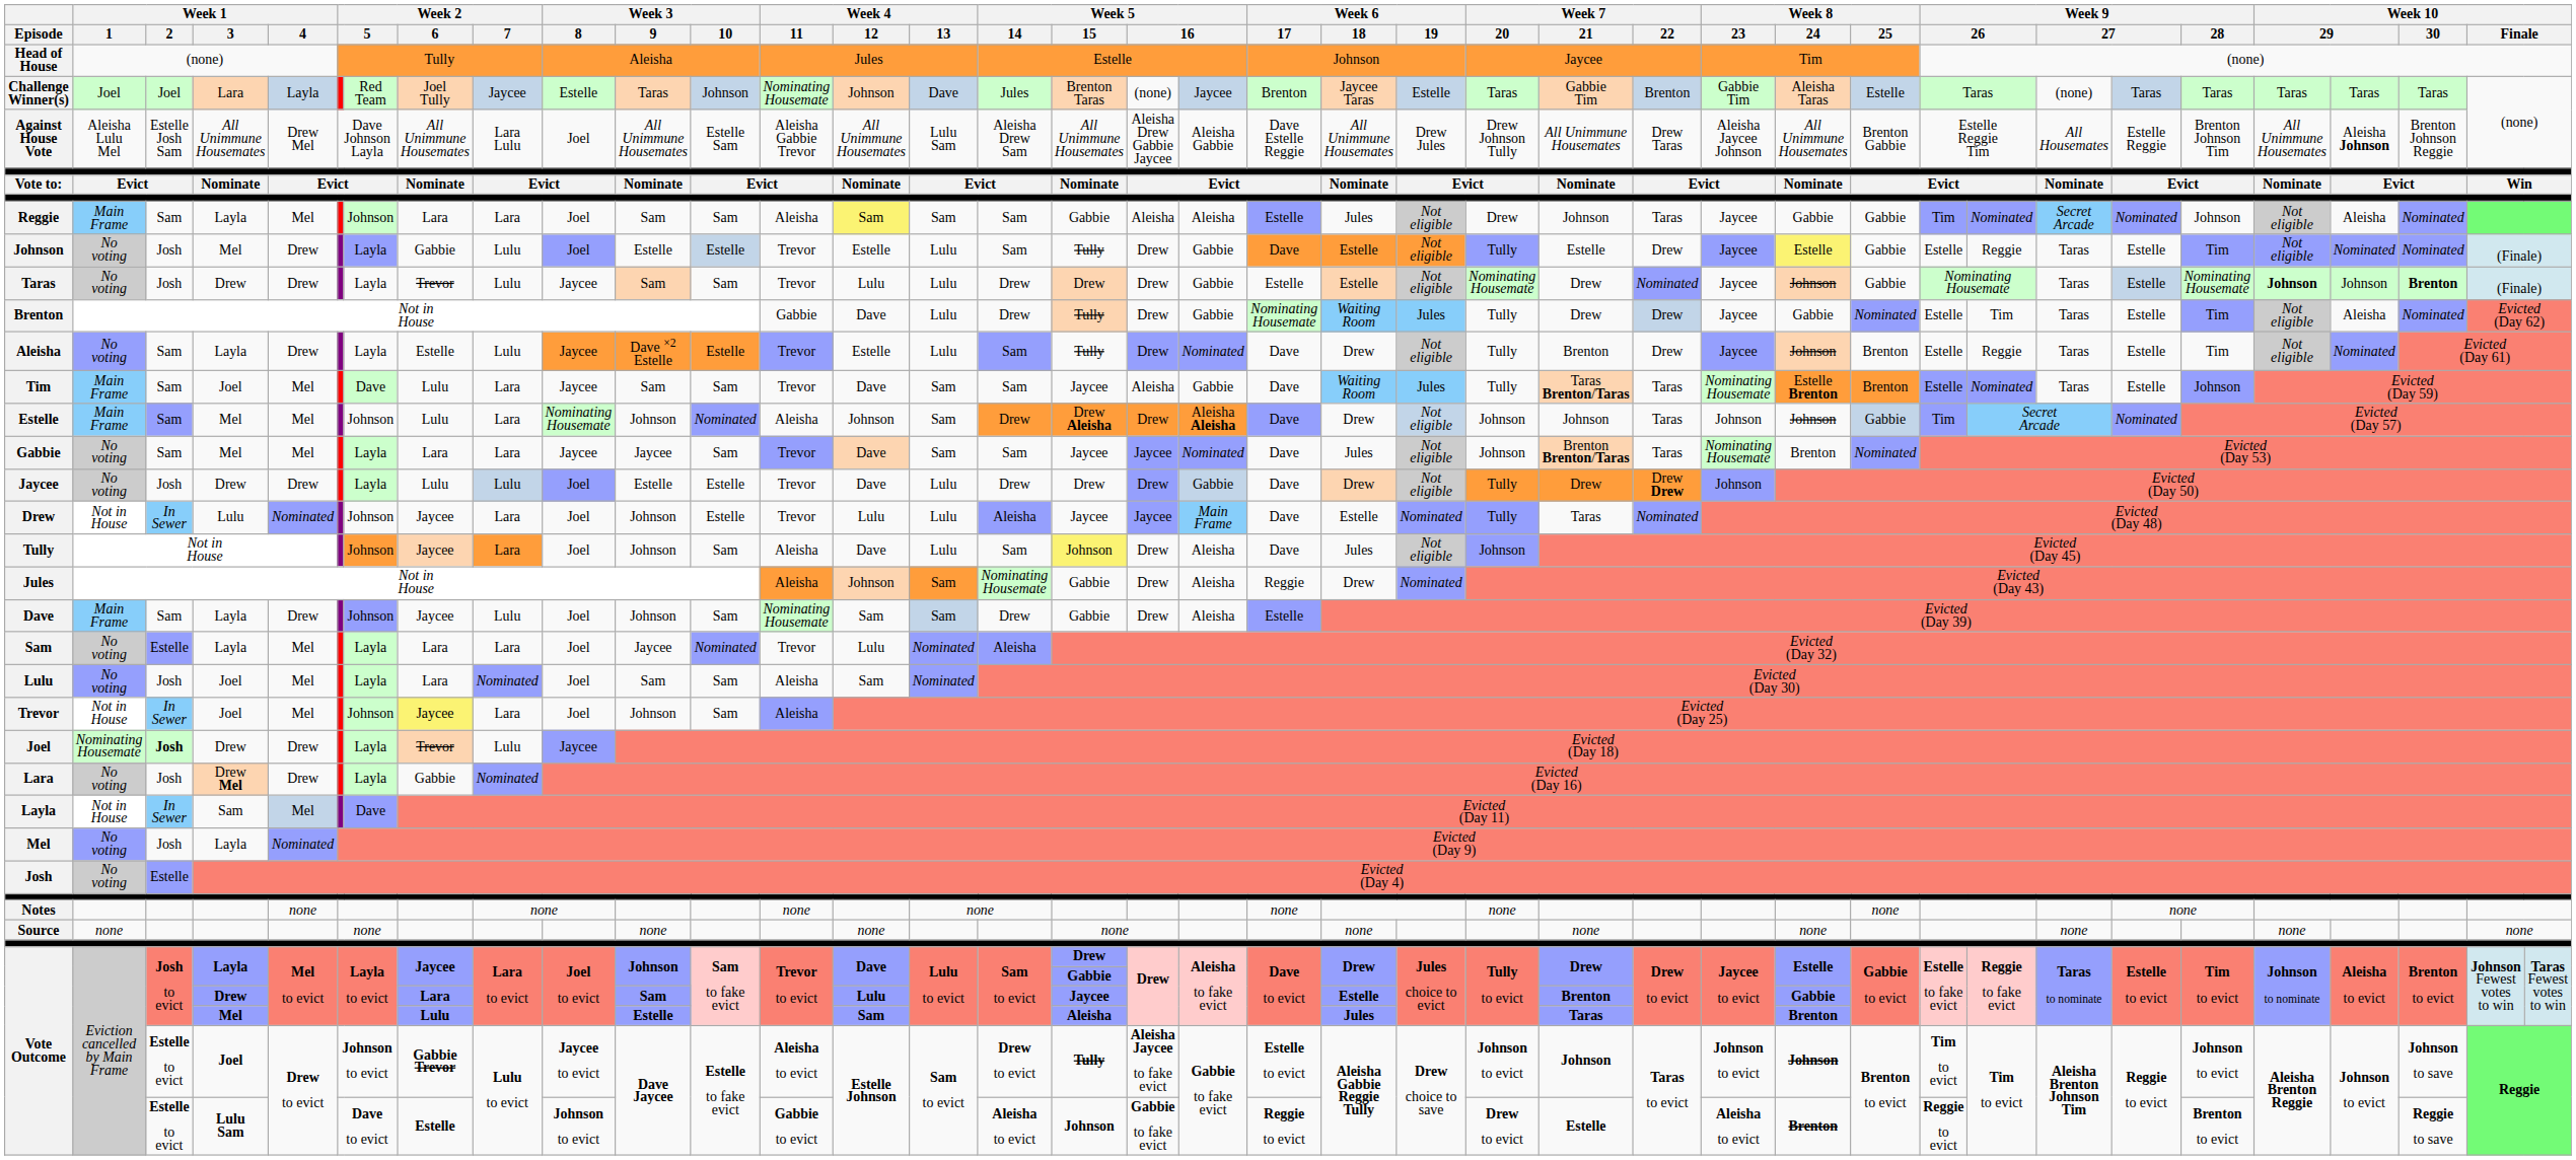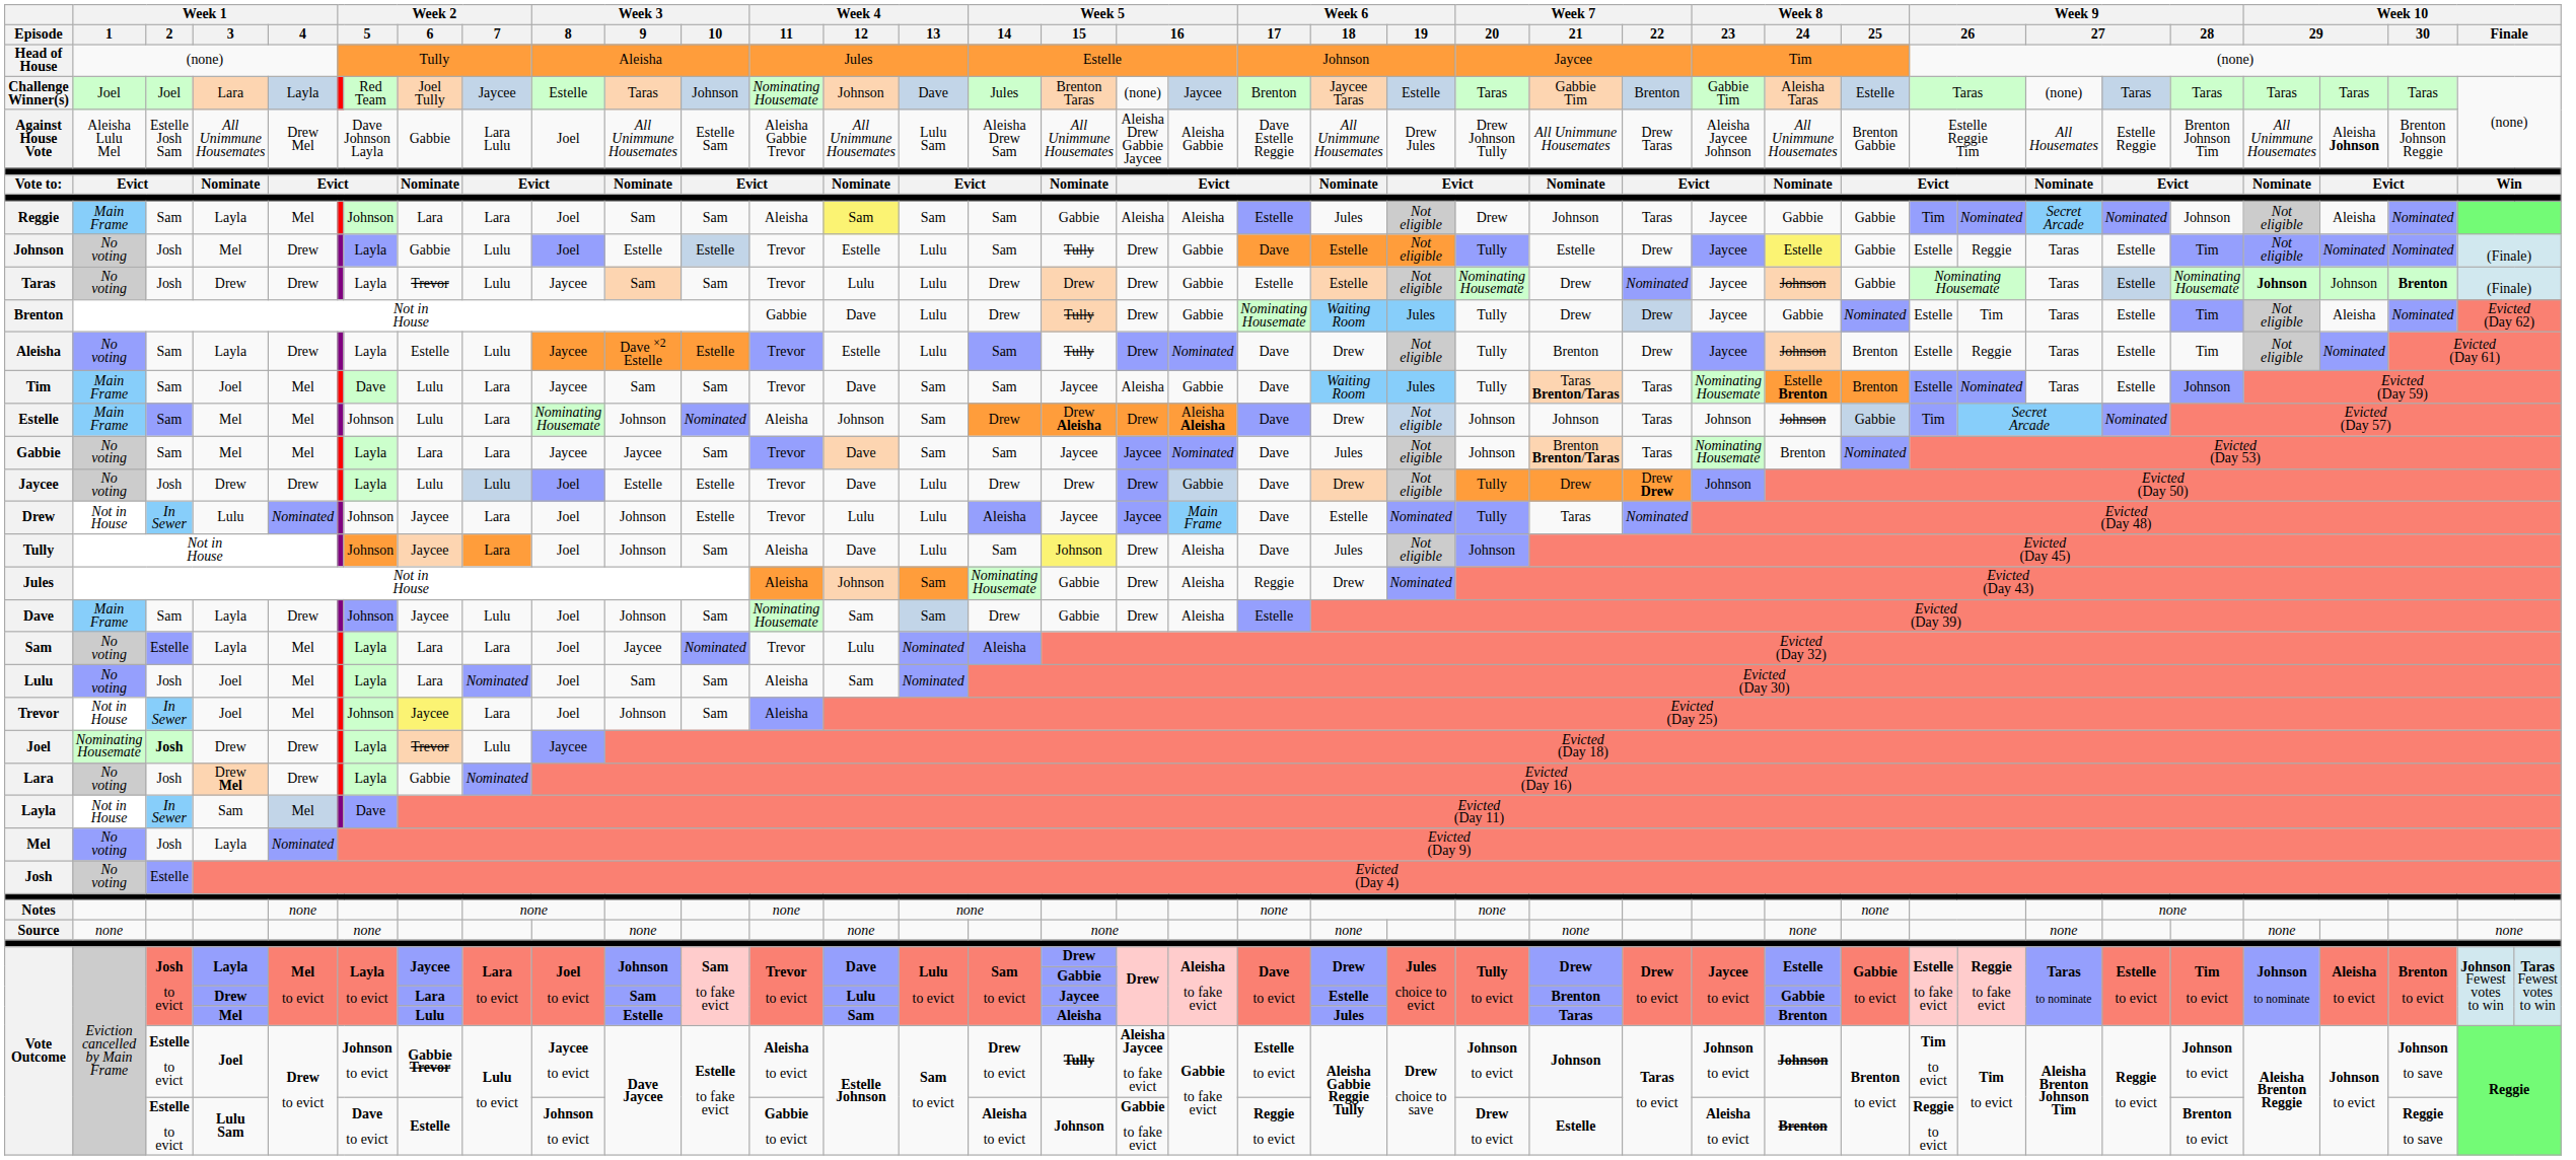Against House Vote | Week 2 / 6: All Unimmune Housemates -> Gabbie
